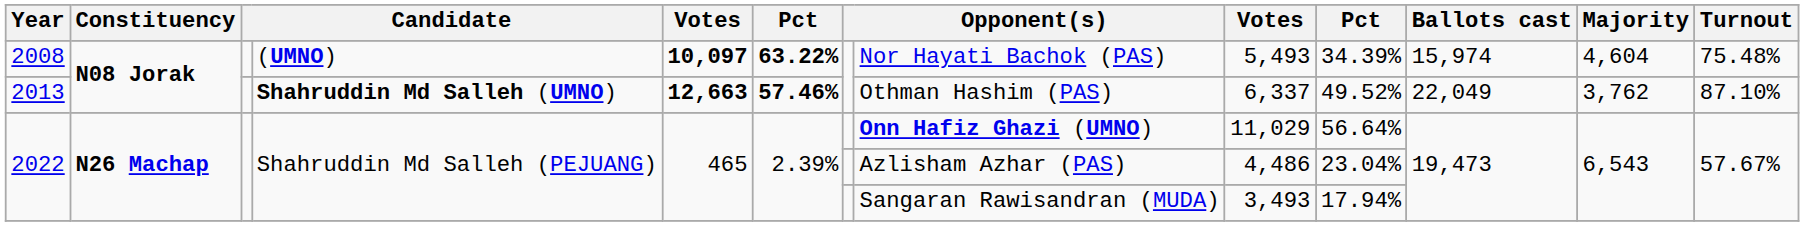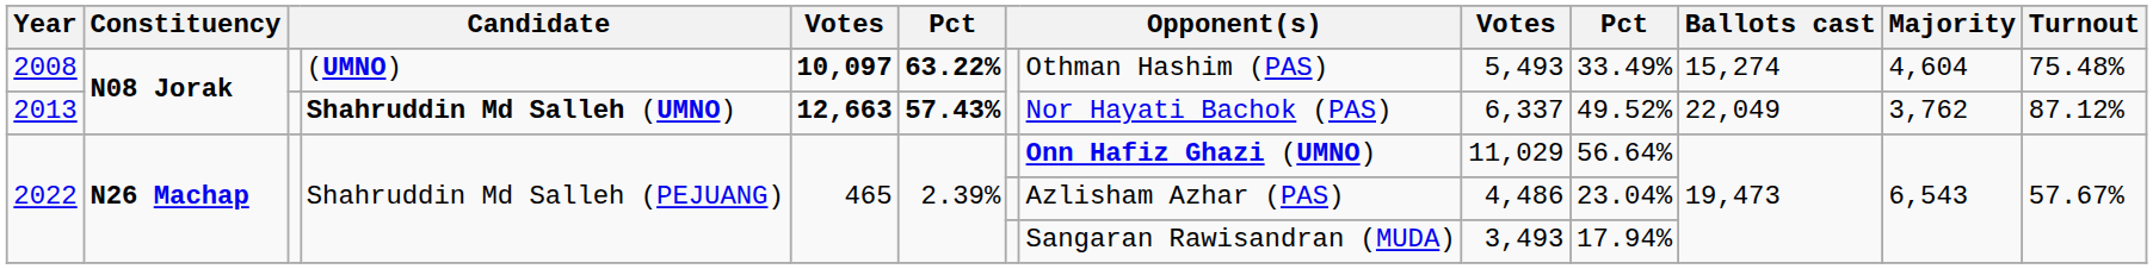2008 | column 8: Nor Hayati Bachok (PAS) -> Othman Hashim (PAS)
2008 | column 10: 34.39% -> 33.49%
2008 | Ballots cast: 15,974 -> 15,274
2013 | column 6: 57.46% -> 57.43%
2013 | column 8: Othman Hashim (PAS) -> Nor Hayati Bachok (PAS)
2013 | Turnout: 87.10% -> 87.12%
